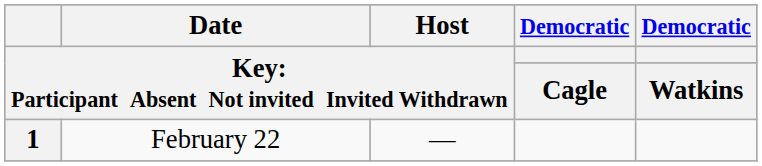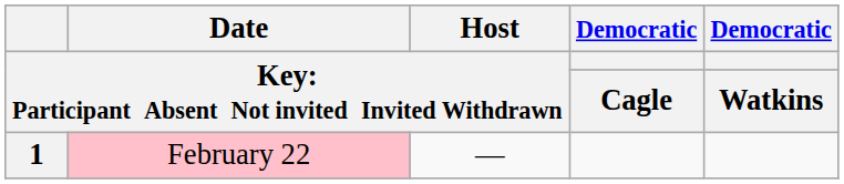1 | column 2: no background -> pink background
